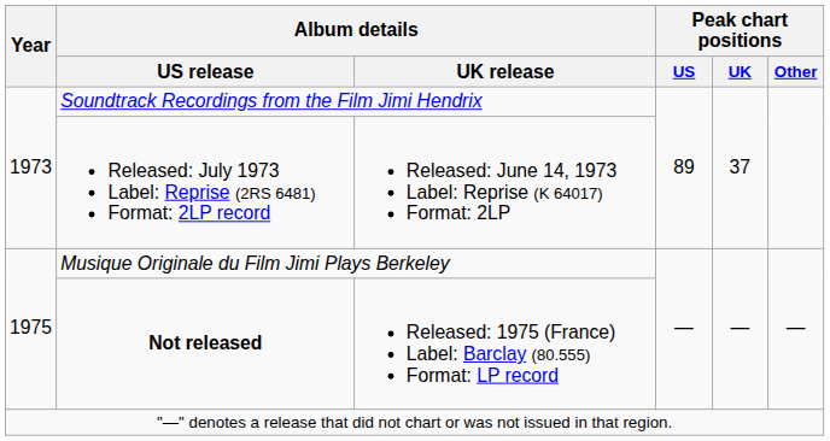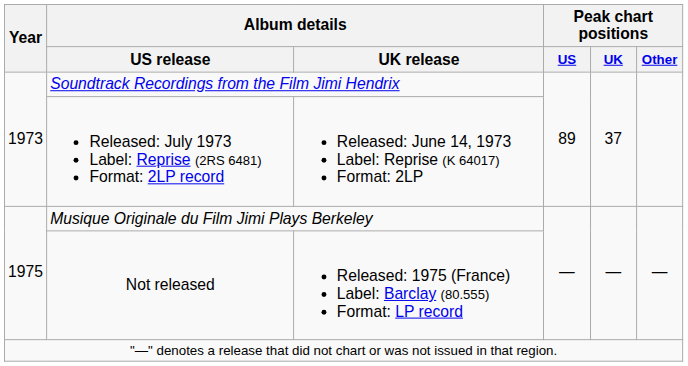Not released | Album details / US release: bold -> normal
